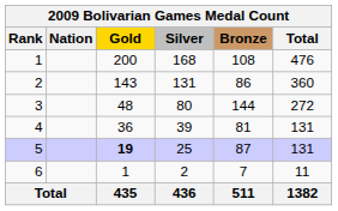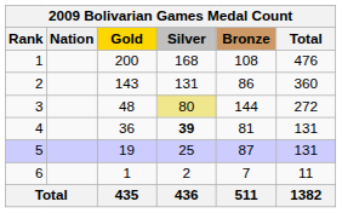3 | Silver: no background -> khaki background
4 | Silver: normal -> bold
5 | Gold: bold -> normal
